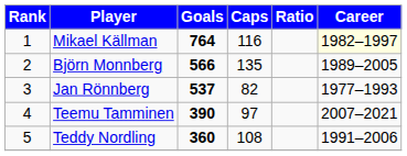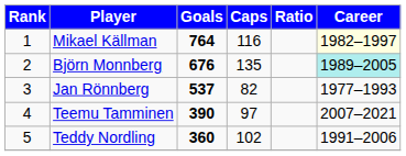Björn Monnberg | Goals: 566 -> 676
Björn Monnberg | Career: no background -> paleturquoise background
Teddy Nordling | Caps: 108 -> 102
